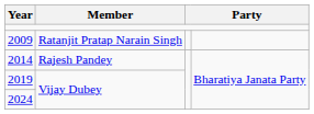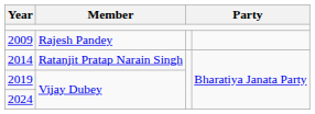2009 | Member: Ratanjit Pratap Narain Singh -> Rajesh Pandey
2014 | Member: Rajesh Pandey -> Ratanjit Pratap Narain Singh
